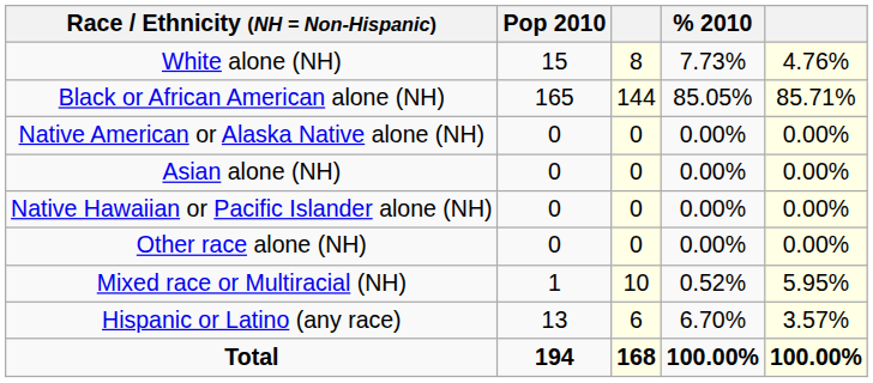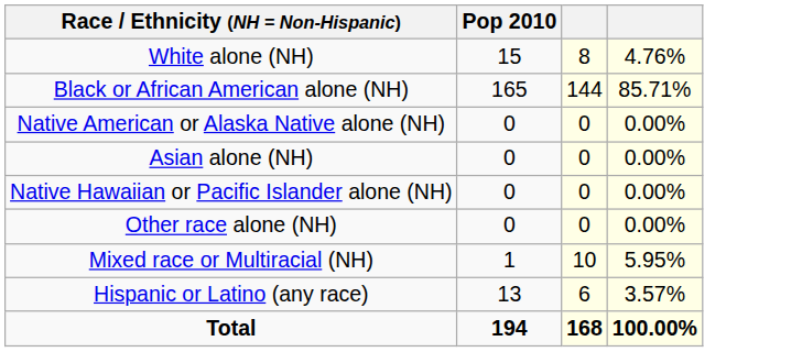- column: % 2010 | 7.73% | 85.05% | 0.00% | 0.00% | 0.00% | 0.00% | 0.52% | 6.70% | 100.00%
